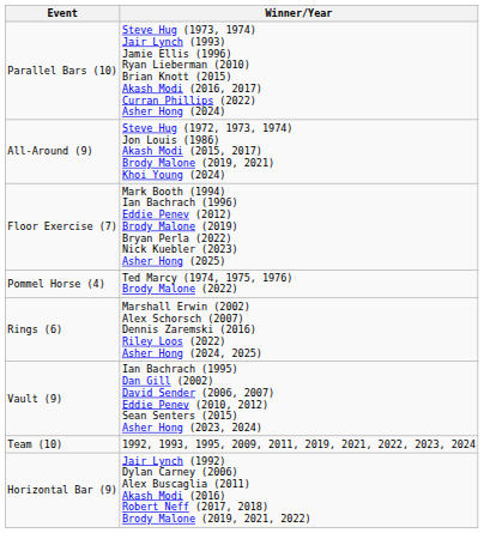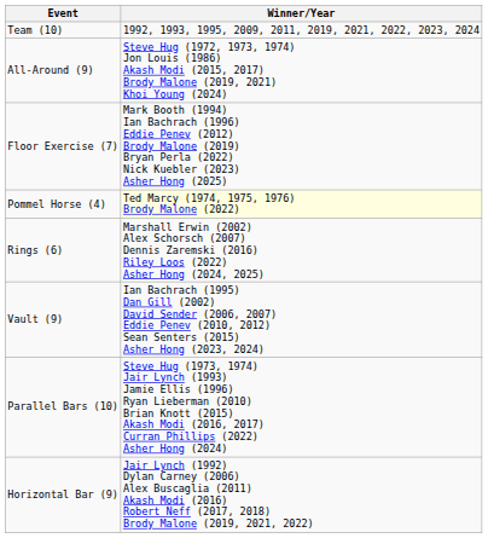rows swapped: Team (10) <-> Parallel Bars (10)
Pommel Horse (4) | Winner/Year: no background -> lightyellow background
